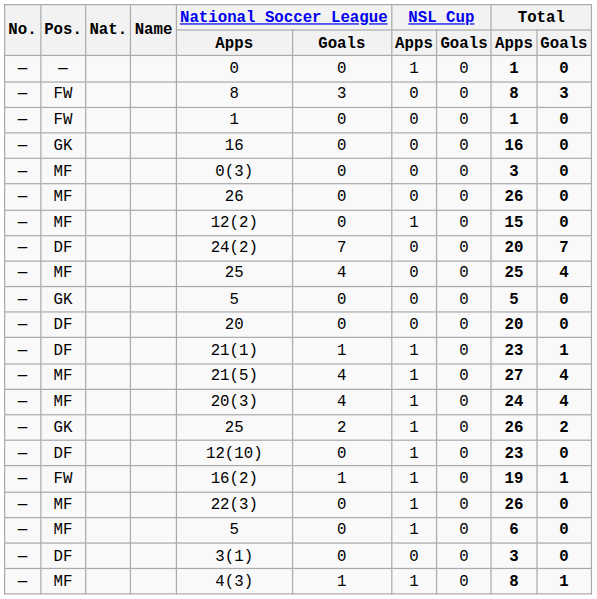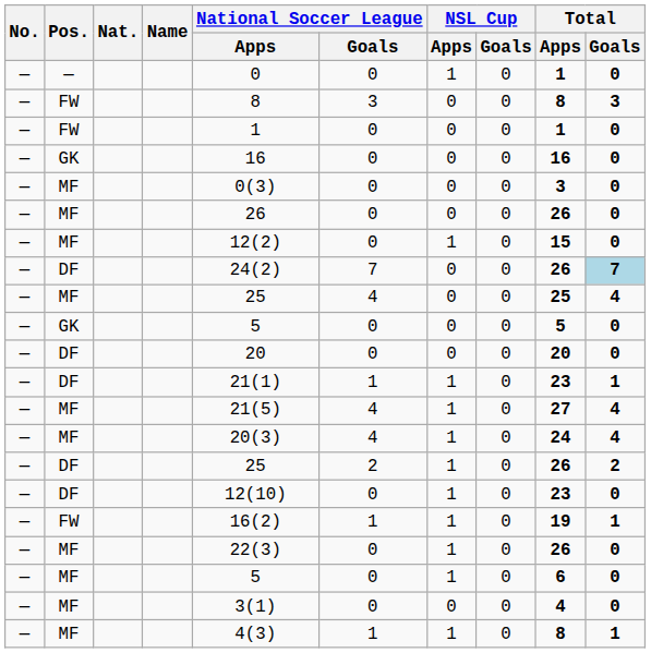row 10 | Total / Apps: 20 -> 26
row 10 | Total / Goals: no background -> lightblue background
row 17 | Pos.: GK -> DF
row 22 | Pos.: DF -> MF
row 22 | Total / Apps: 3 -> 4
